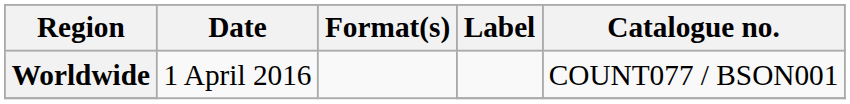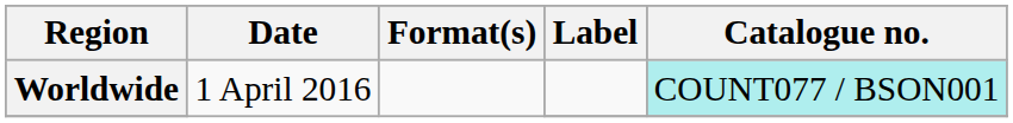Worldwide | Catalogue no.: no background -> paleturquoise background
